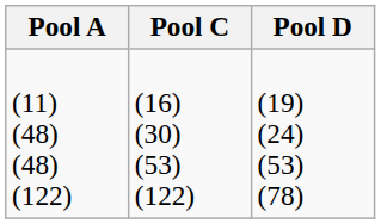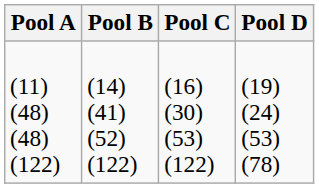+ column: Pool B | (14) (41) (52) (122)
